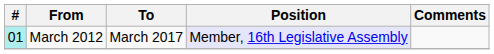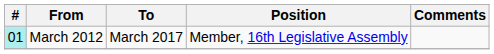March 2012 | Position: lavender background -> no background
